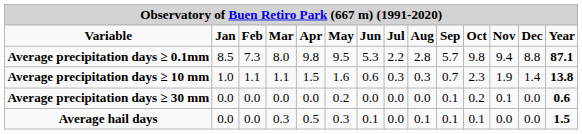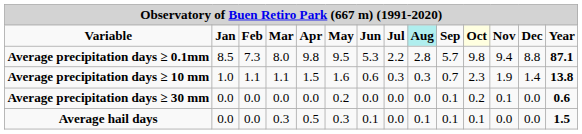Variable | column 9: no background -> paleturquoise background
Variable | column 11: no background -> lightyellow background
